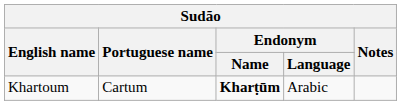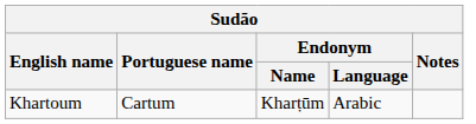Khartoum | Endonym / Name: bold -> normal
